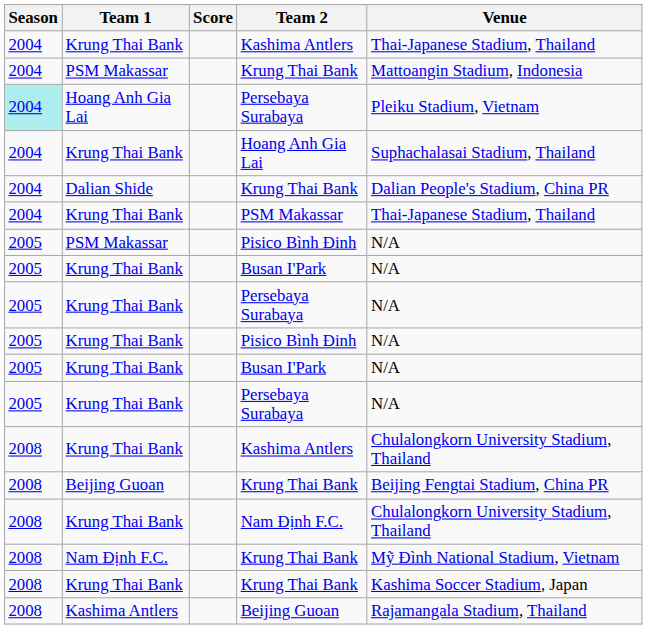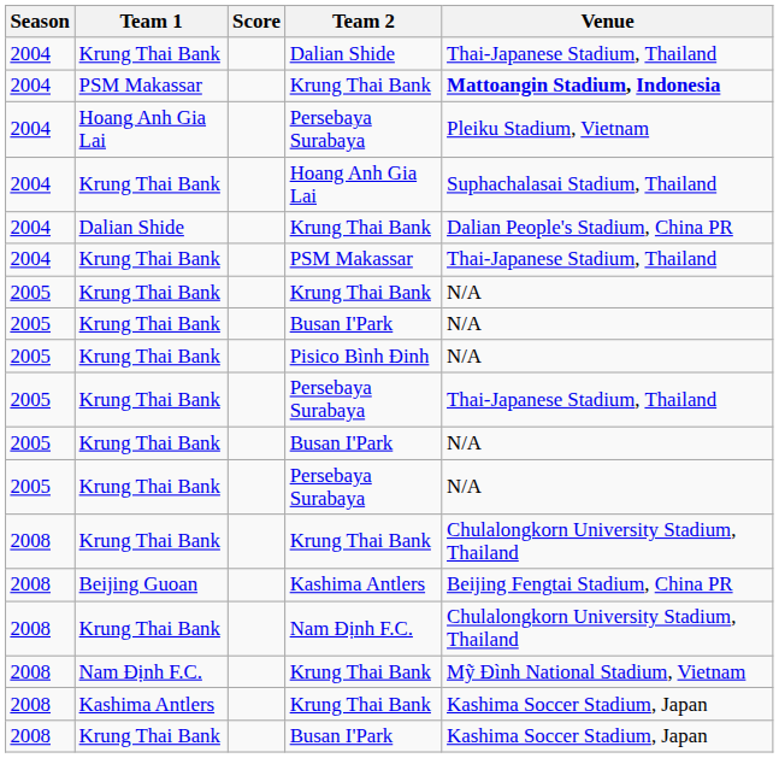row 2 | Team 2: Kashima Antlers -> Dalian Shide
row 3 | Venue: normal -> bold
row 4 | Season: paleturquoise background -> no background
row 8 | Team 1: PSM Makassar -> Krung Thai Bank
row 8 | Team 2: Pisico Bình Đinh -> Krung Thai Bank
row 10 | Team 2: Persebaya Surabaya -> Pisico Bình Đinh
row 11 | Team 2: Pisico Bình Đinh -> Persebaya Surabaya
row 11 | Venue: N/A -> Thai-Japanese Stadium, Thailand
row 14 | Team 2: Kashima Antlers -> Krung Thai Bank
row 15 | Team 2: Krung Thai Bank -> Kashima Antlers
row 18 | Team 1: Krung Thai Bank -> Kashima Antlers
row 19 | Team 1: Kashima Antlers -> Krung Thai Bank
row 19 | Team 2: Beijing Guoan -> Busan I'Park
row 19 | Venue: Rajamangala Stadium, Thailand -> Kashima Soccer Stadium, Japan
